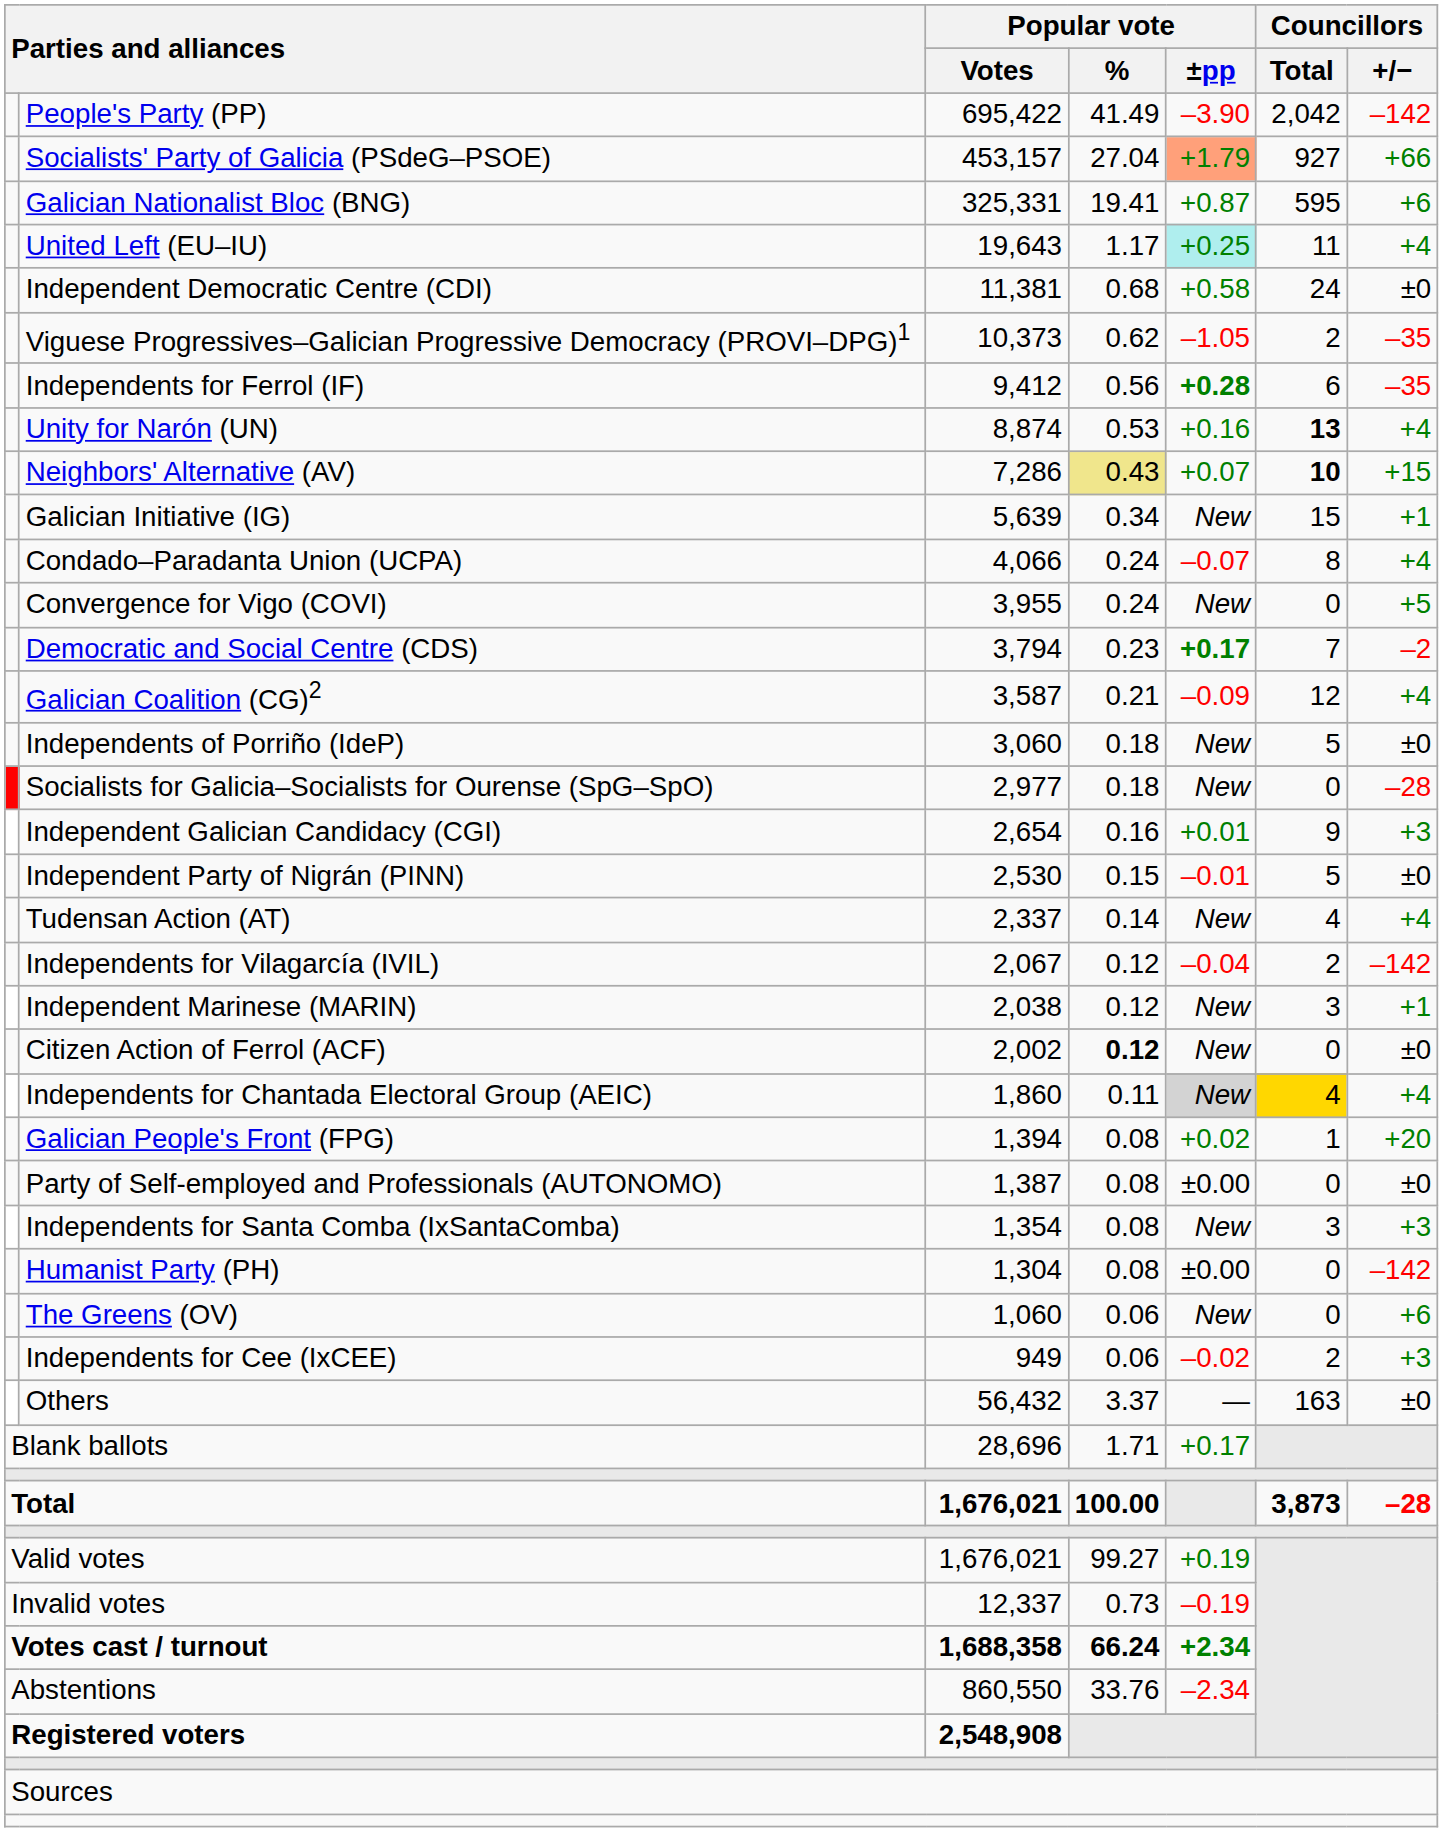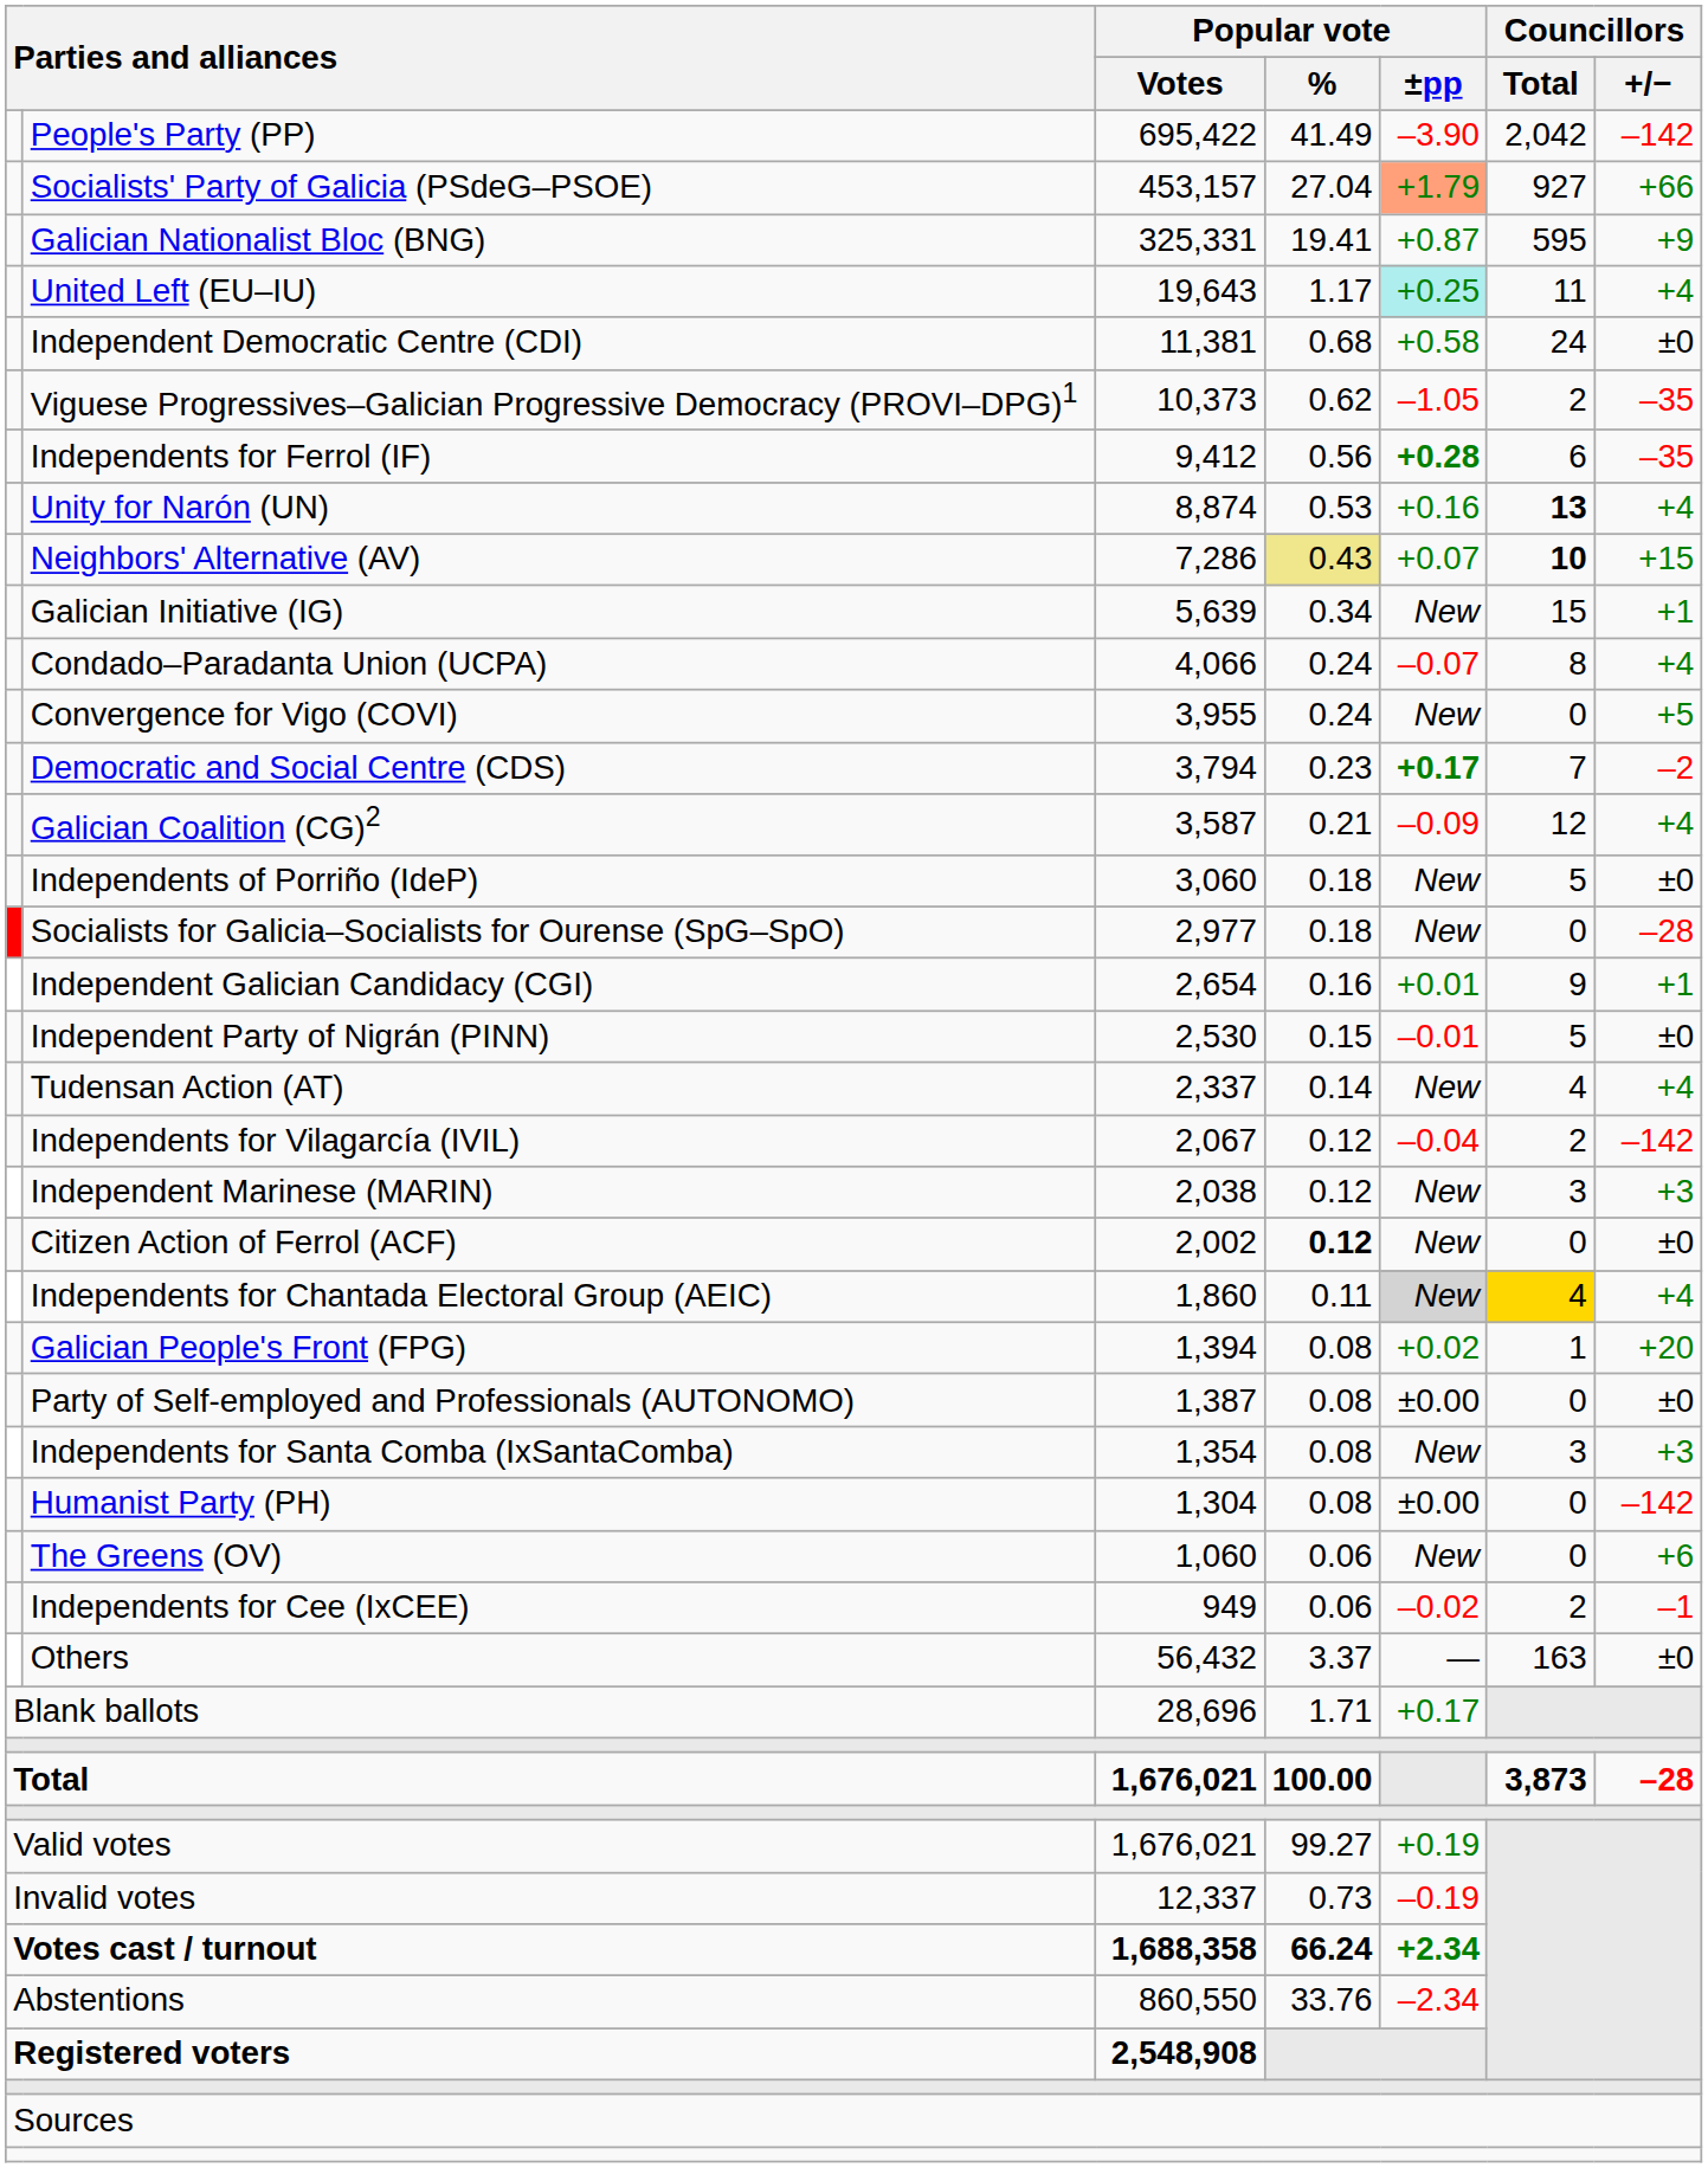Galician Nationalist Bloc (BNG) | Councillors / +/−: +6 -> +9
Independent Galician Candidacy (CGI) | Councillors / +/−: +3 -> +1
Independent Marinese (MARIN) | Councillors / +/−: +1 -> +3
Independents for Cee (IxCEE) | Councillors / +/−: +3 -> –1
